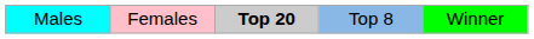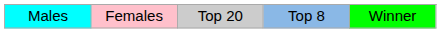Males | column 3: bold -> normal
